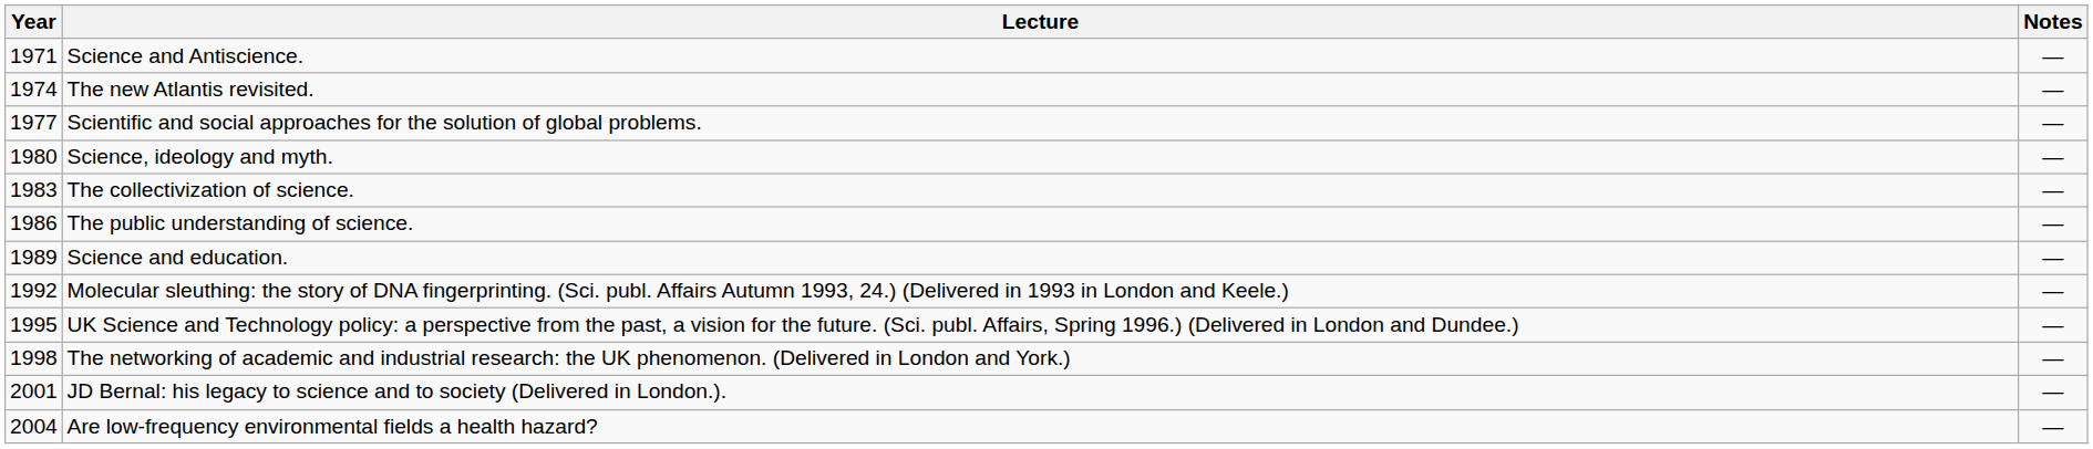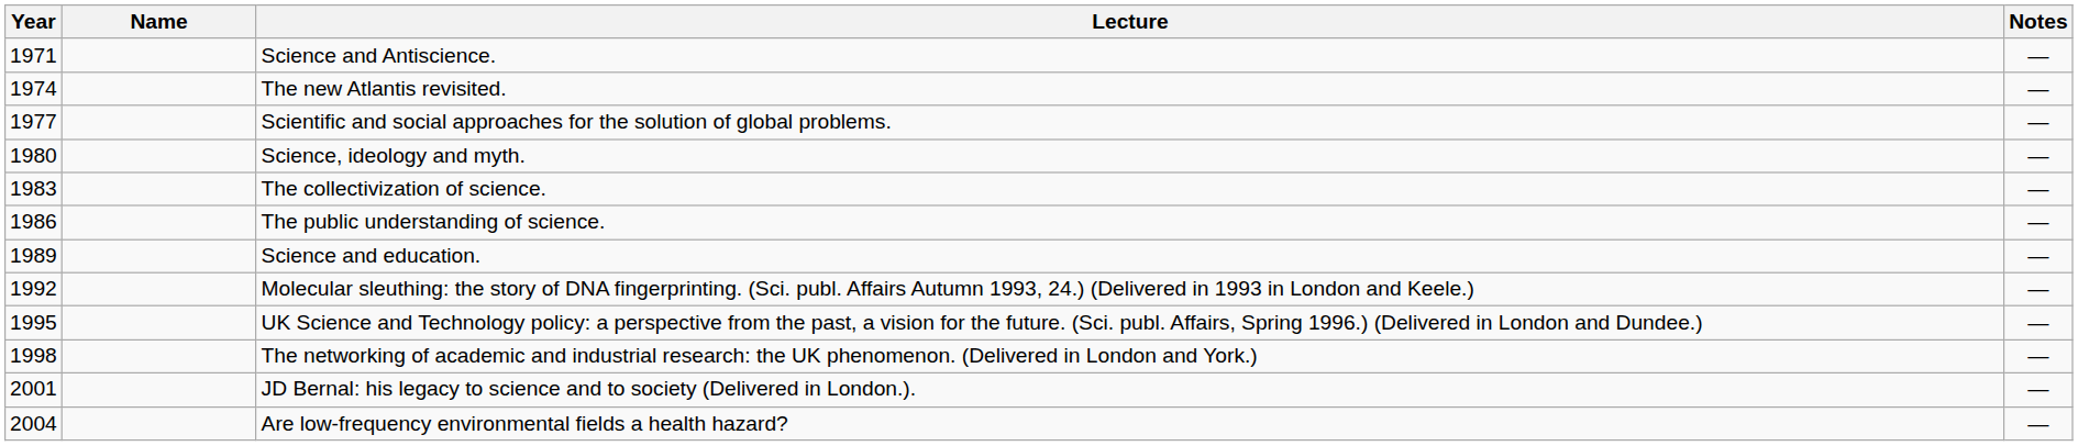+ column: Name
